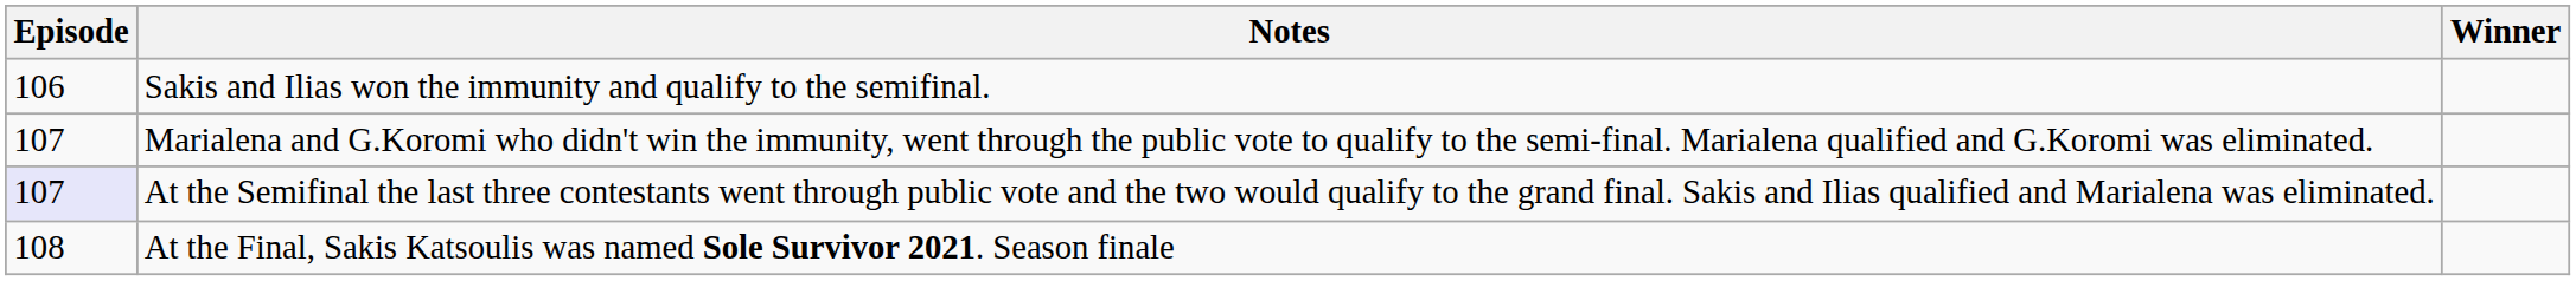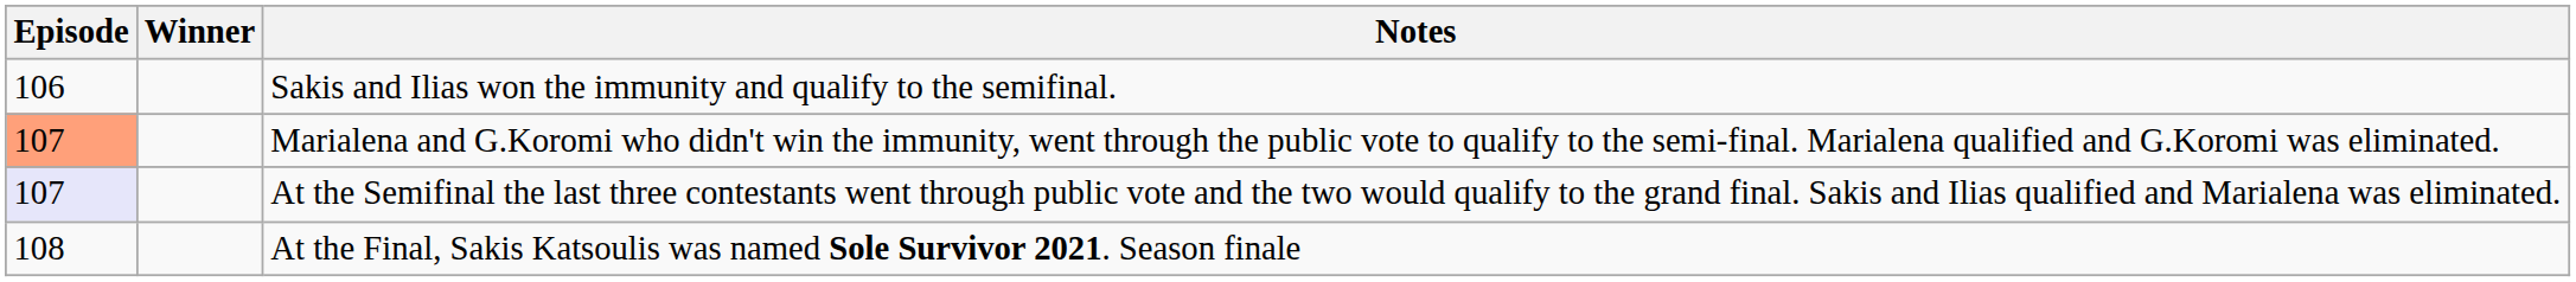columns swapped: Winner <-> Notes
row 3 | Episode: no background -> lightsalmon background
